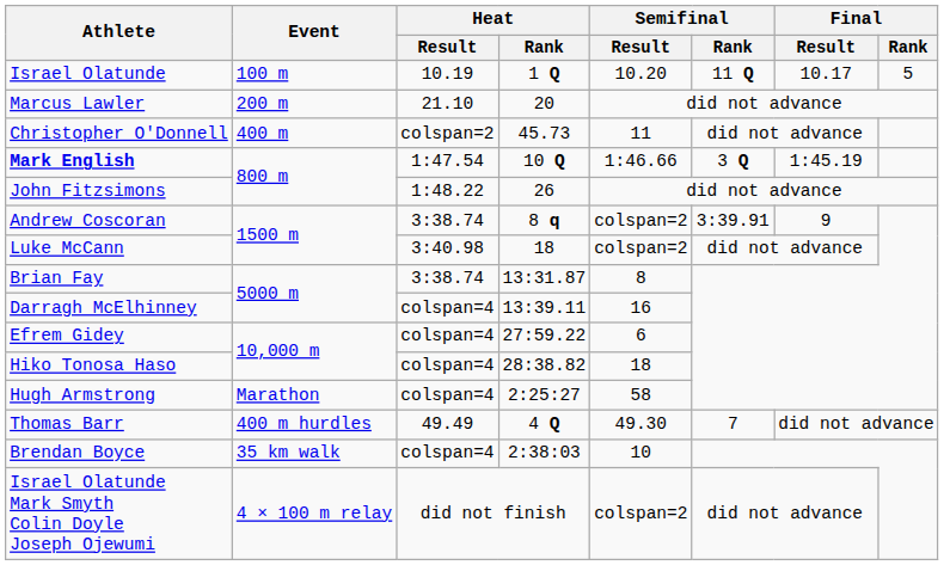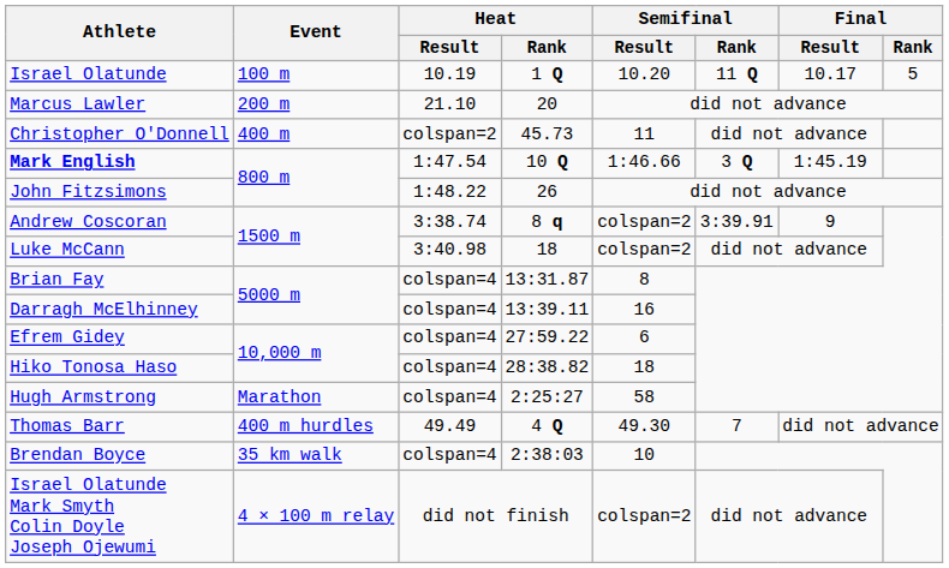Brian Fay | Heat / Result: 3:38.74 -> colspan=4
